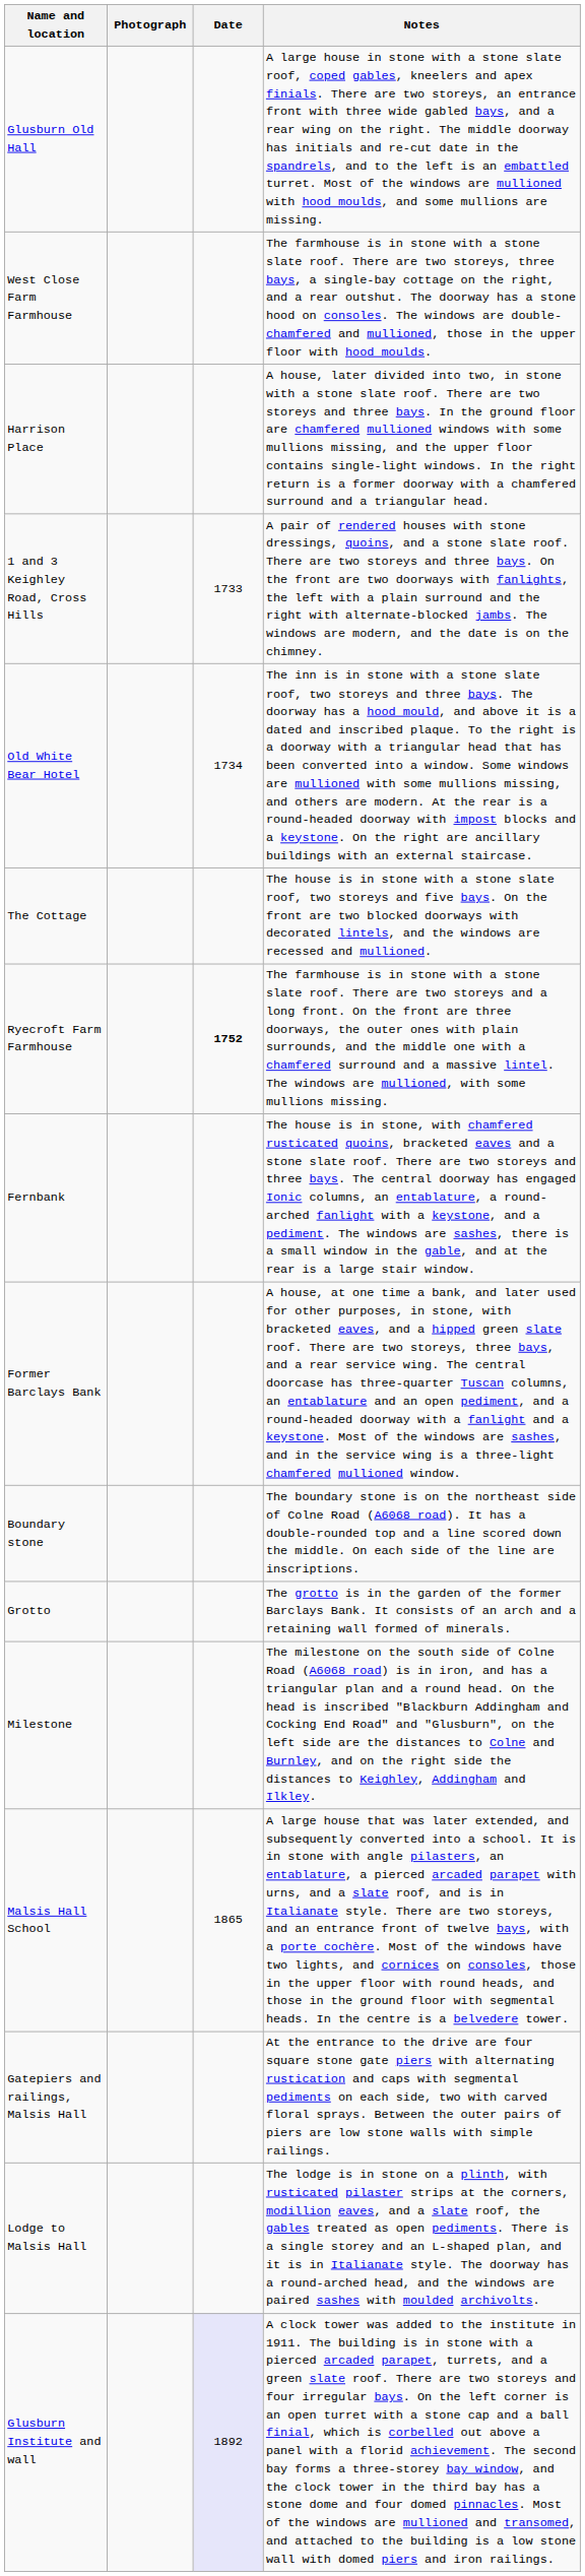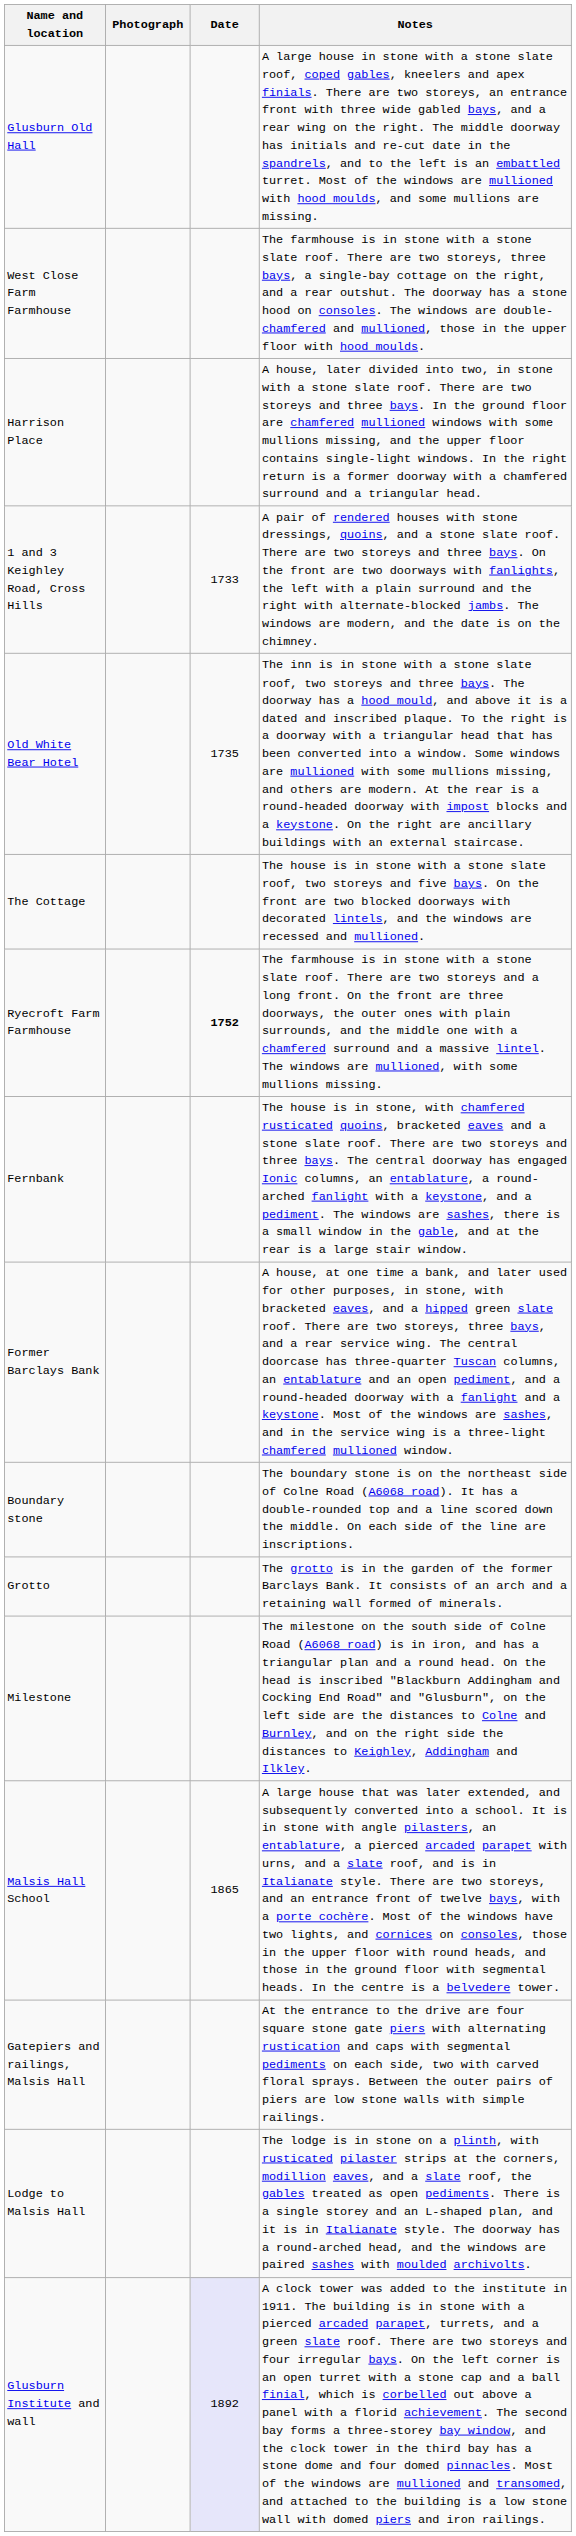Old White Bear Hotel | Date: 1734 -> 1735
